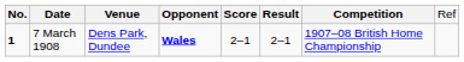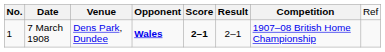7 March 1908 | column 1: bold -> normal
7 March 1908 | column 5: normal -> bold
